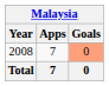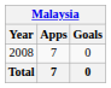2008 | Goals: lightsalmon background -> no background
